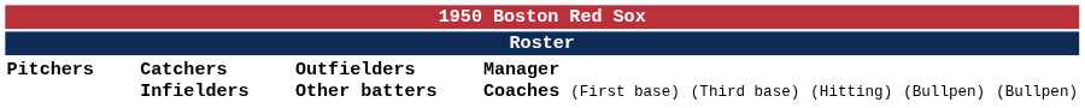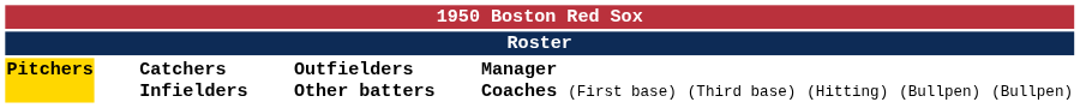Pitchers | column 1: no background -> gold background
